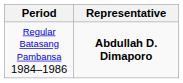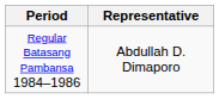Regular Batasang Pambansa 1984–1986 | Representative: bold -> normal
